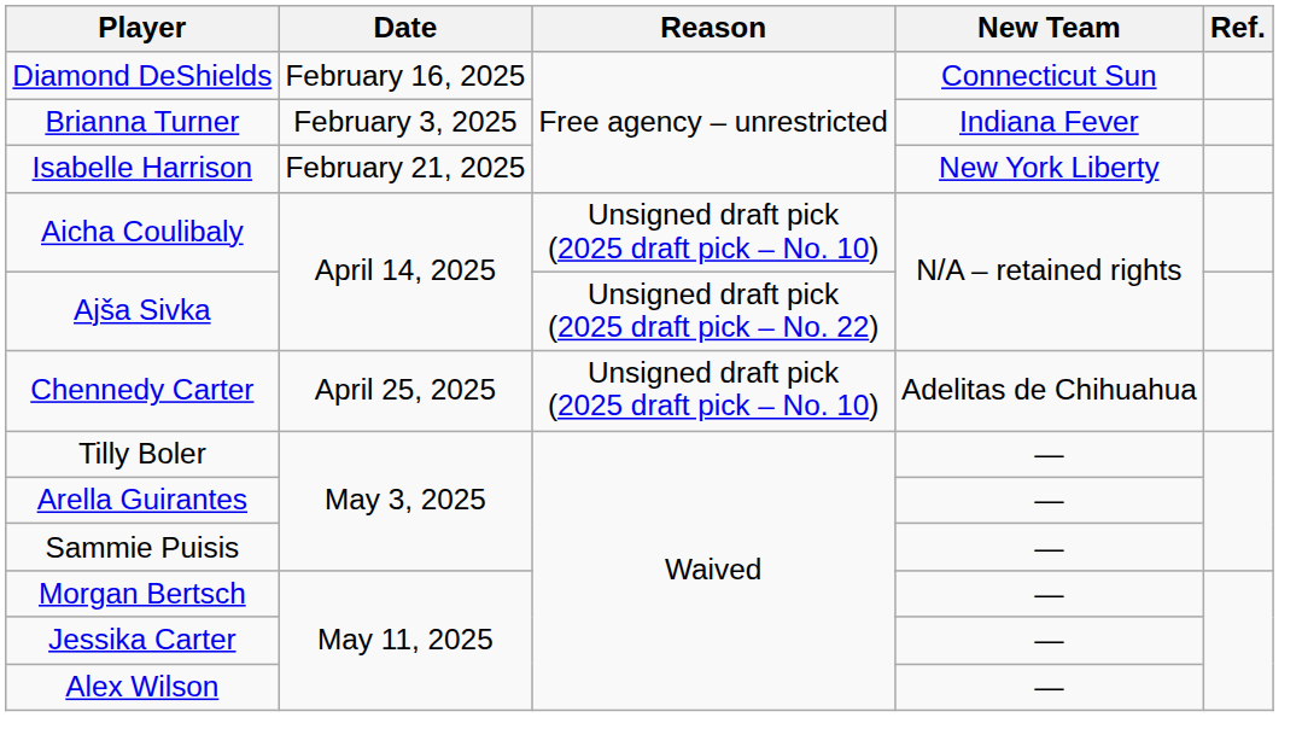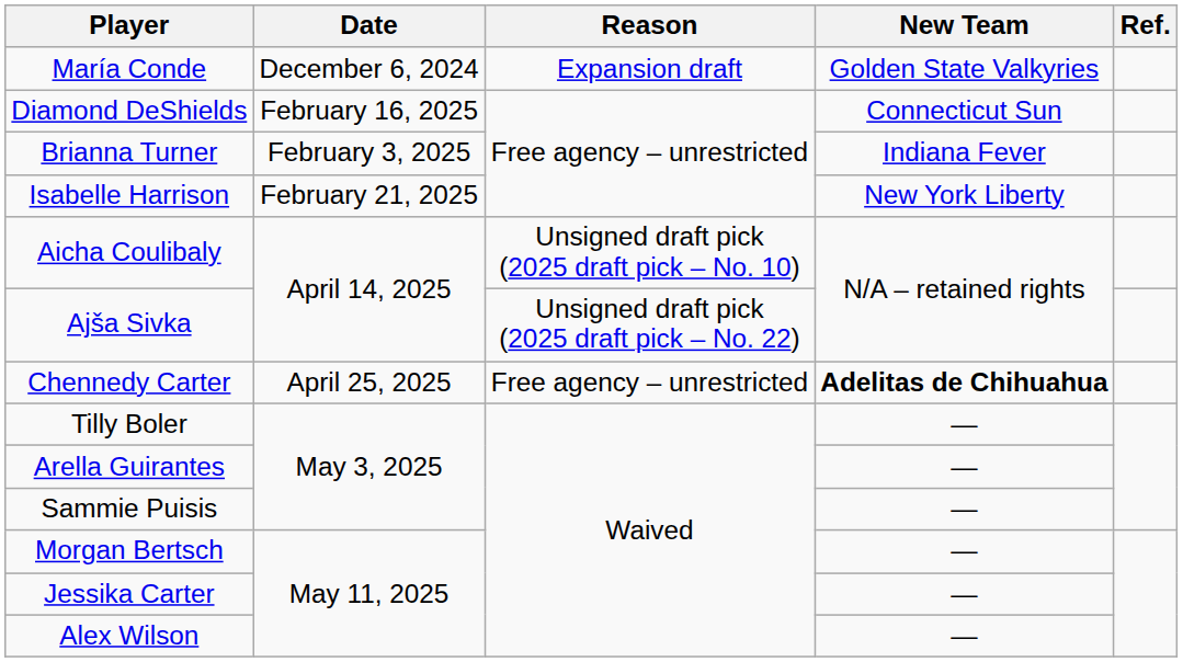+ row: María Conde | December 6, 2024 | Expansion draft | Golden State Valkyries
Chennedy Carter | Reason: Unsigned draft pick (2025 draft pick – No. 10) -> Free agency – unrestricted
Chennedy Carter | New Team: normal -> bold
